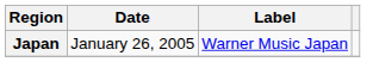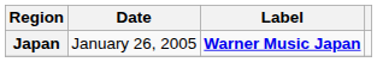Japan | Label: normal -> bold
